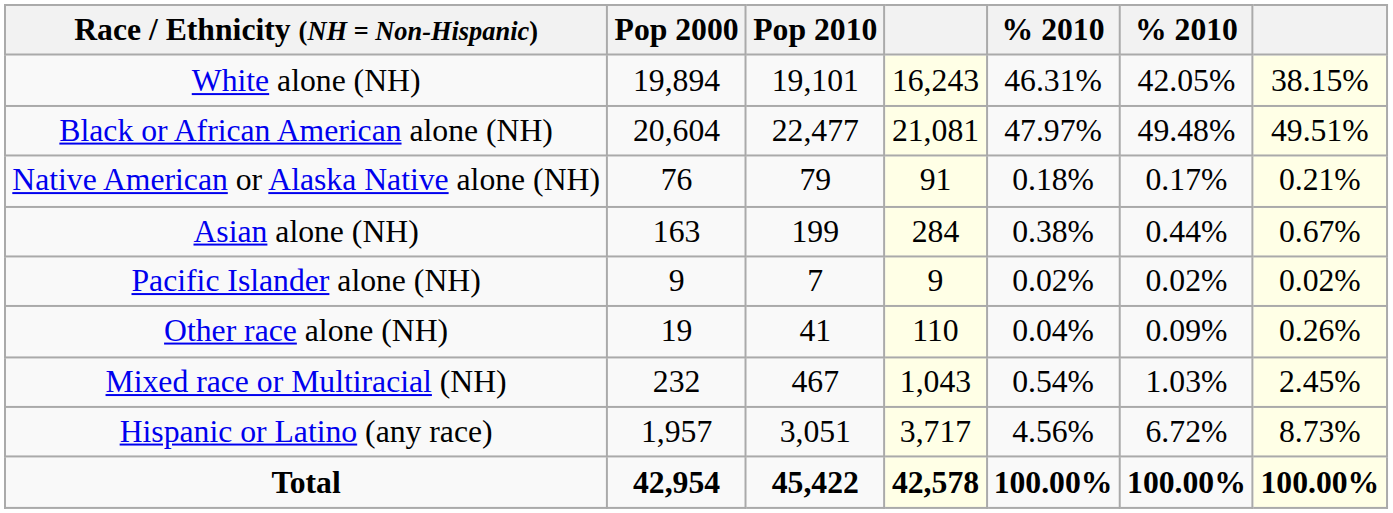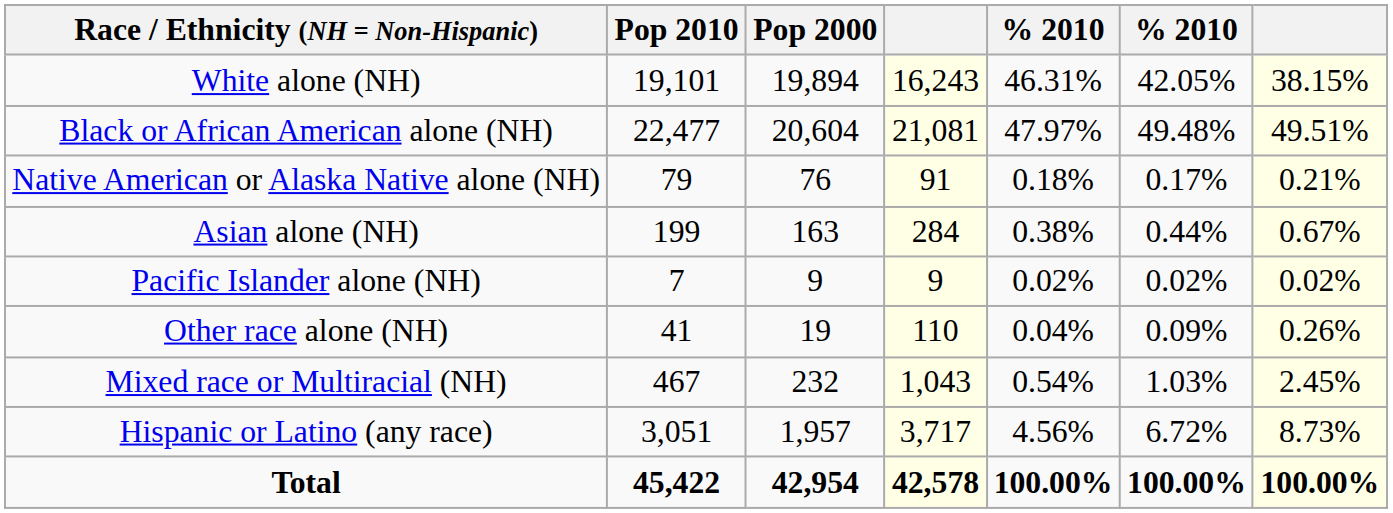columns swapped: Pop 2000 <-> Pop 2010
